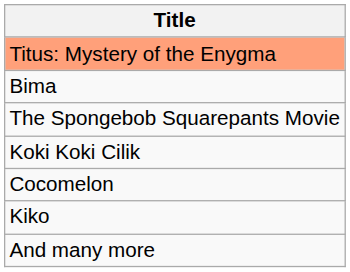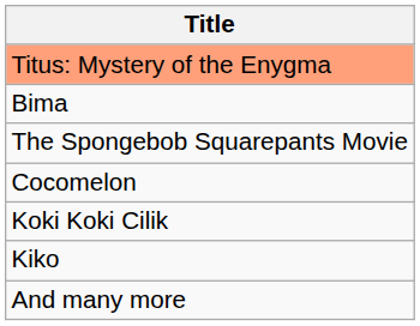row 5 | column 1: Koki Koki Cilik -> Cocomelon
row 6 | column 1: Cocomelon -> Koki Koki Cilik
